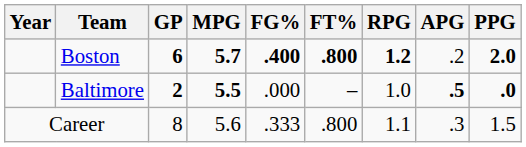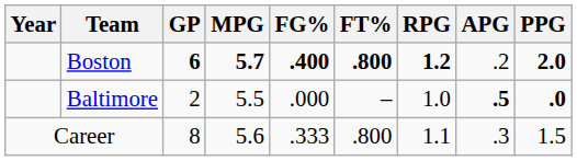Baltimore | GP: bold -> normal
Baltimore | MPG: bold -> normal
